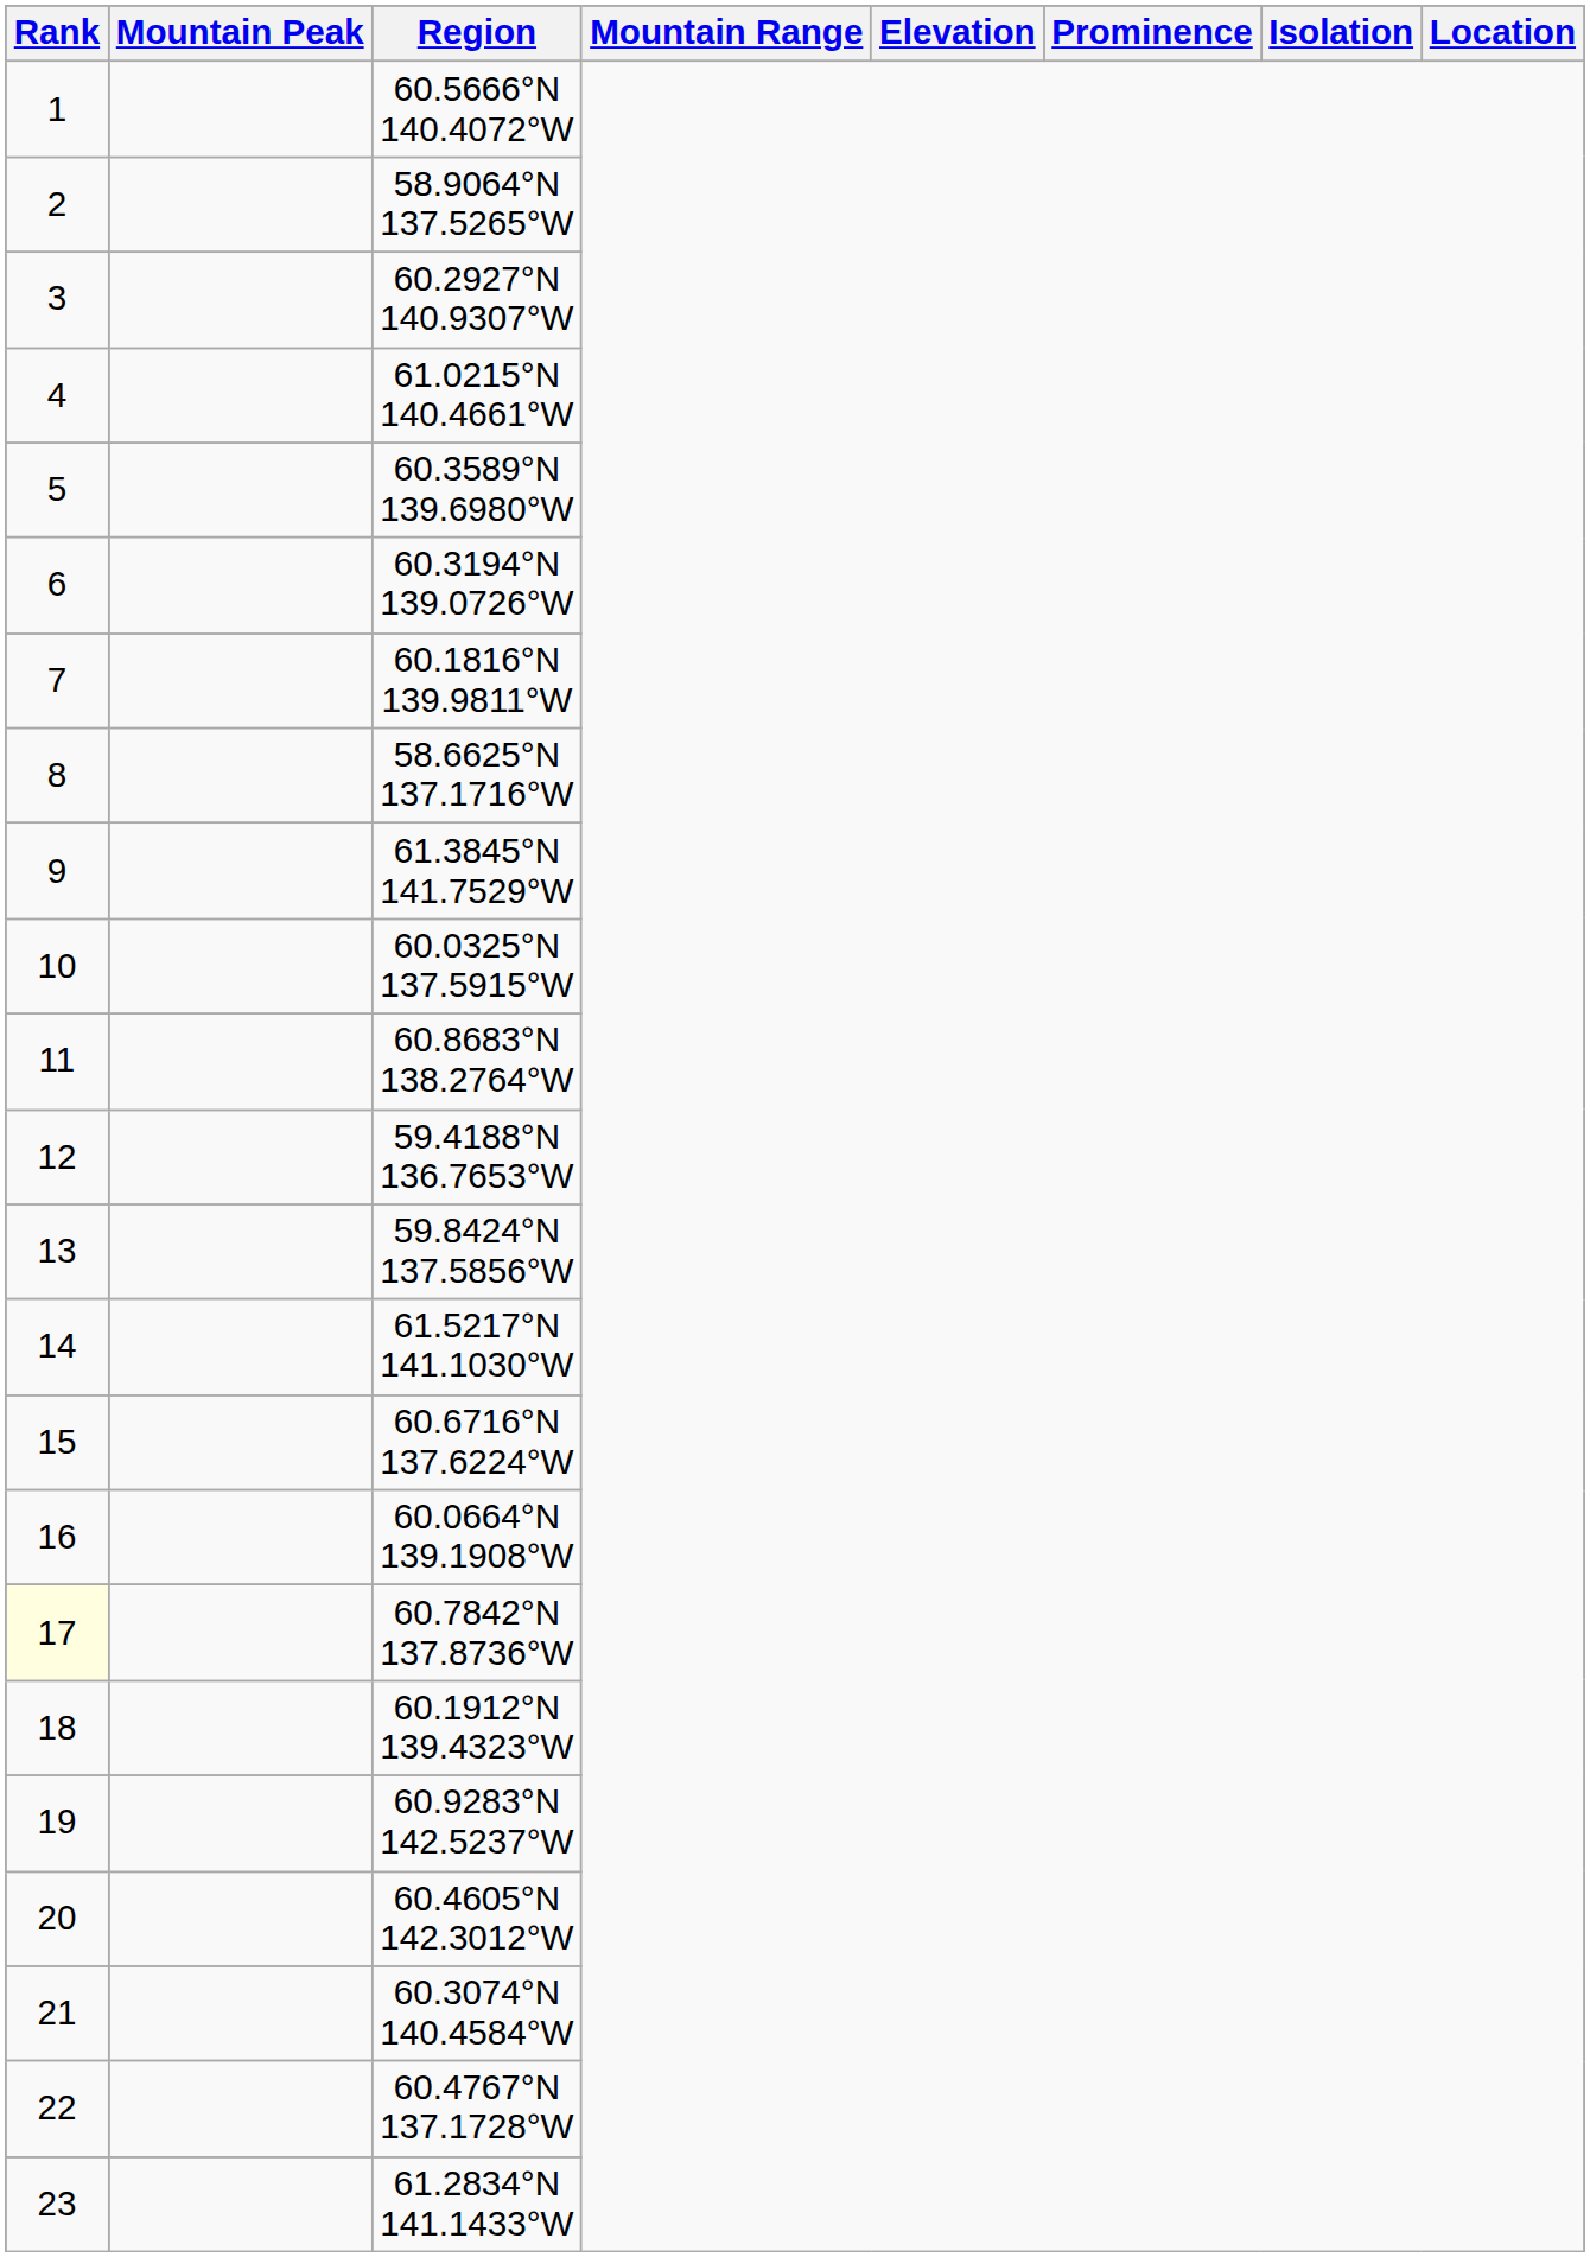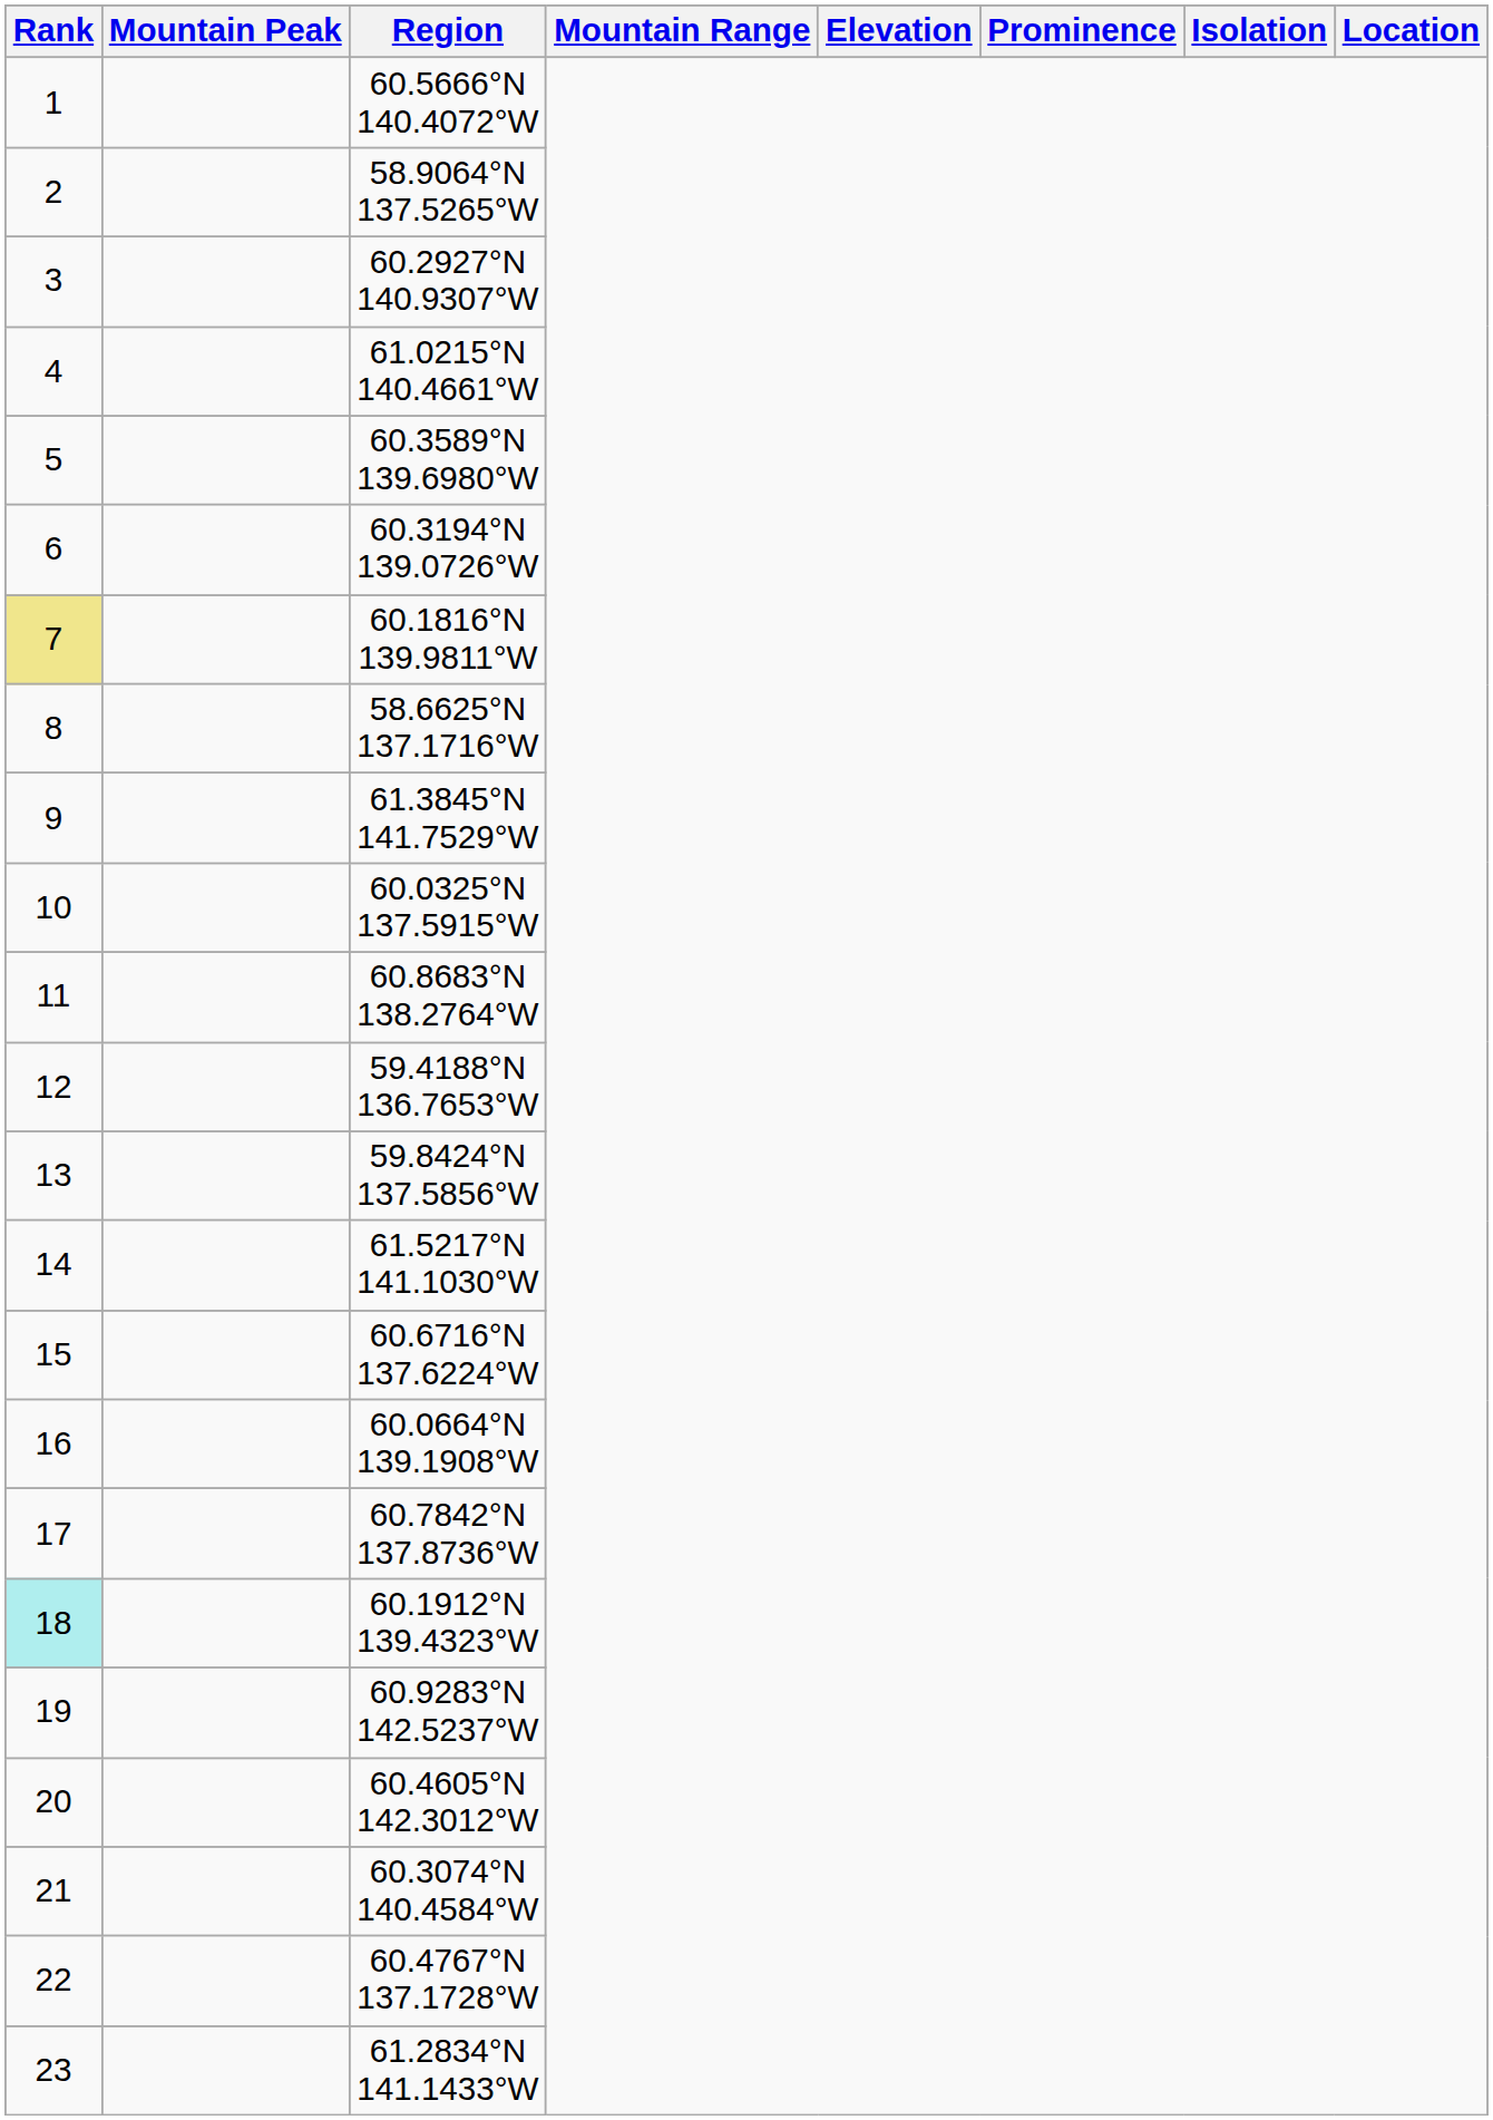60.1816°N 139.9811°W | Rank: no background -> khaki background
60.7842°N 137.8736°W | Rank: lightyellow background -> no background
60.1912°N 139.4323°W | Rank: no background -> paleturquoise background
